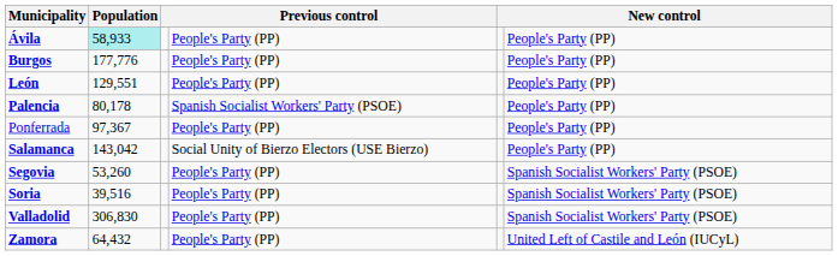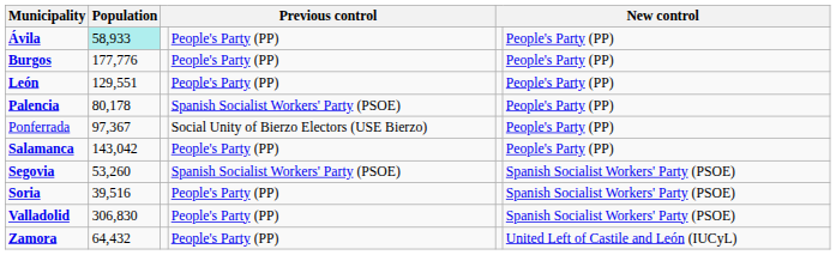Ponferrada | column 4: People's Party (PP) -> Social Unity of Bierzo Electors (USE Bierzo)
Salamanca | column 4: Social Unity of Bierzo Electors (USE Bierzo) -> People's Party (PP)
Segovia | column 4: People's Party (PP) -> Spanish Socialist Workers' Party (PSOE)
